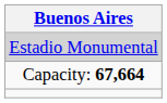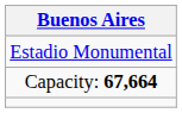row 2 | column 1: lightgrey background -> no background
